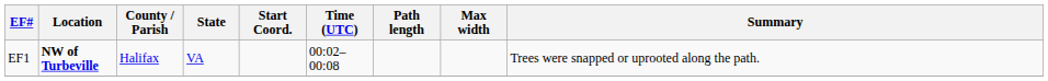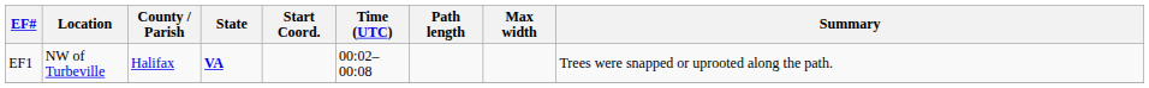EF1 | Location: bold -> normal
EF1 | State: normal -> bold
